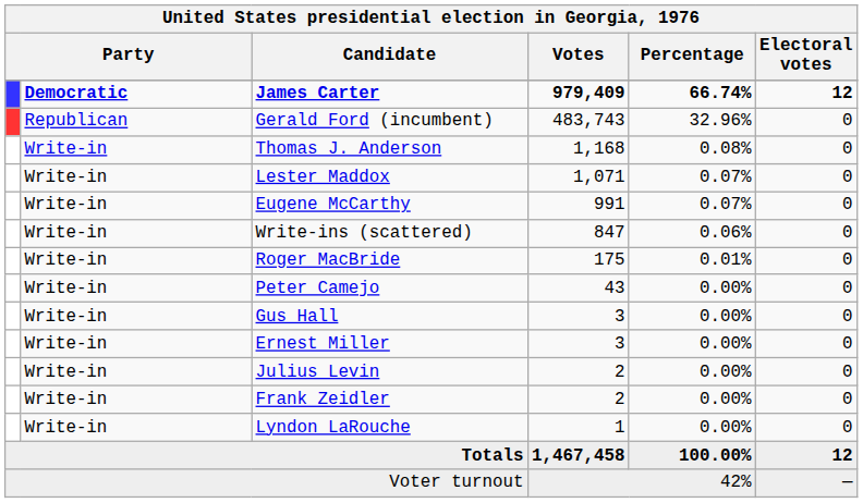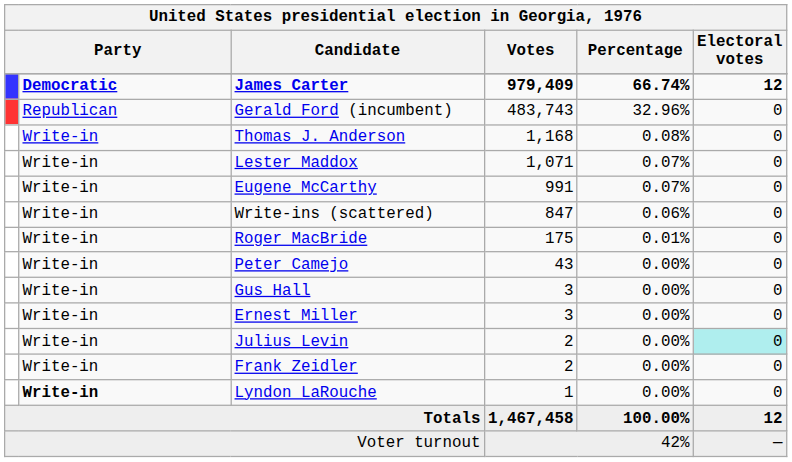Julius Levin | Electoral votes: no background -> paleturquoise background
Lyndon LaRouche | column 2: normal -> bold
